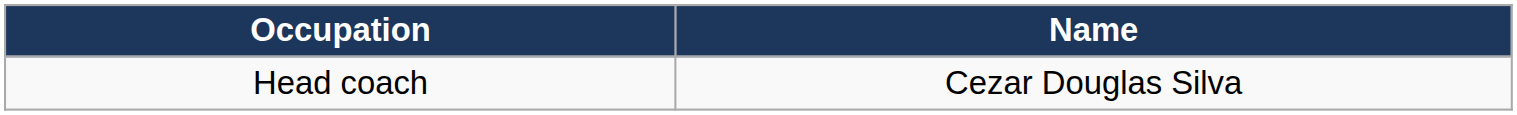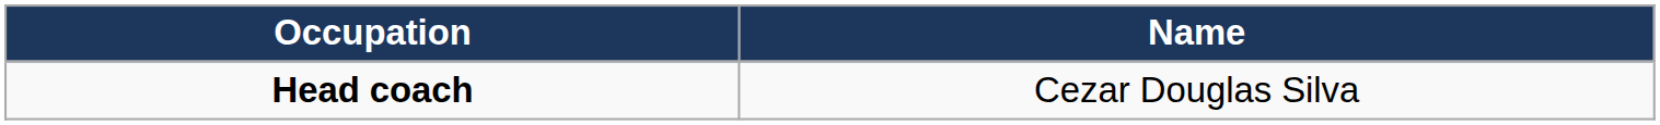Head coach | Occupation: normal -> bold
